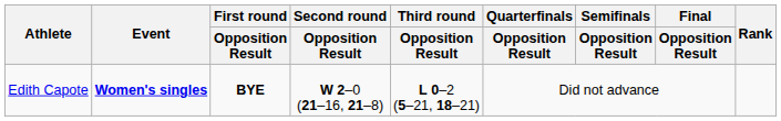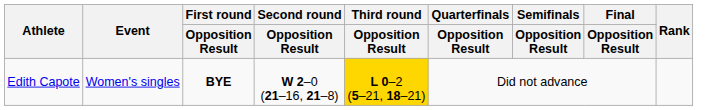Edith Capote | Event: bold -> normal
Edith Capote | Third round / Opposition Result: no background -> gold background
